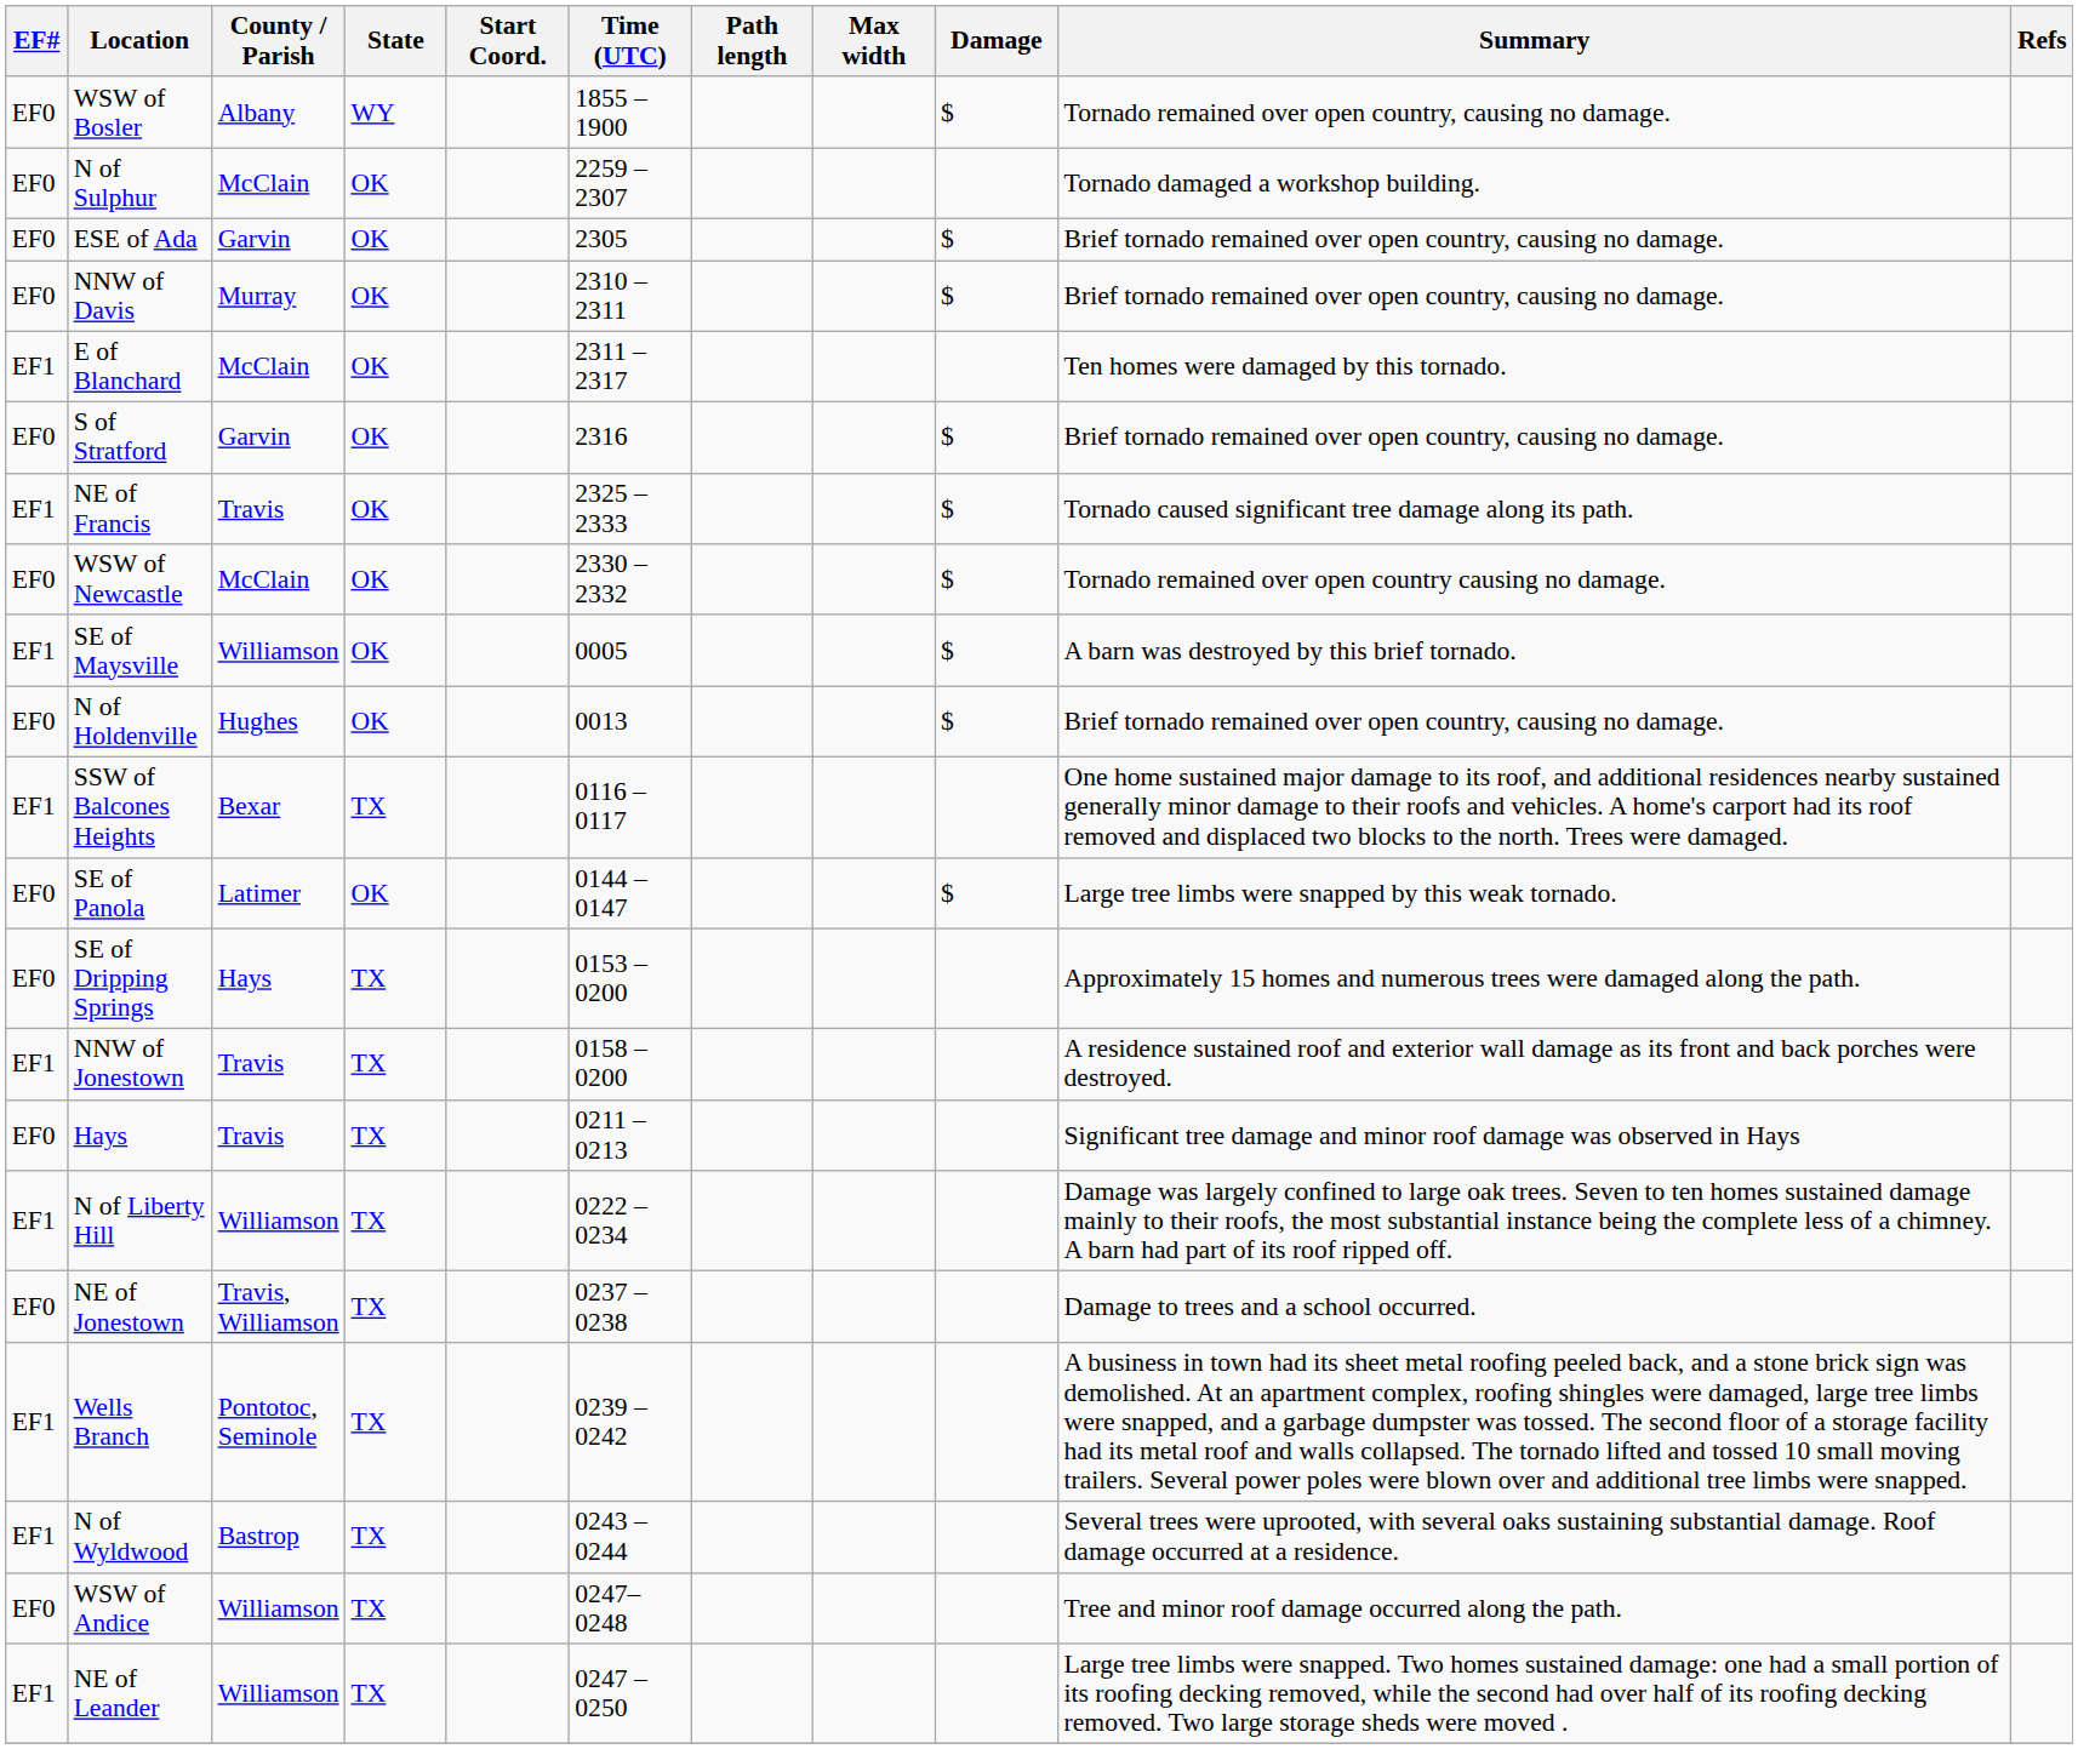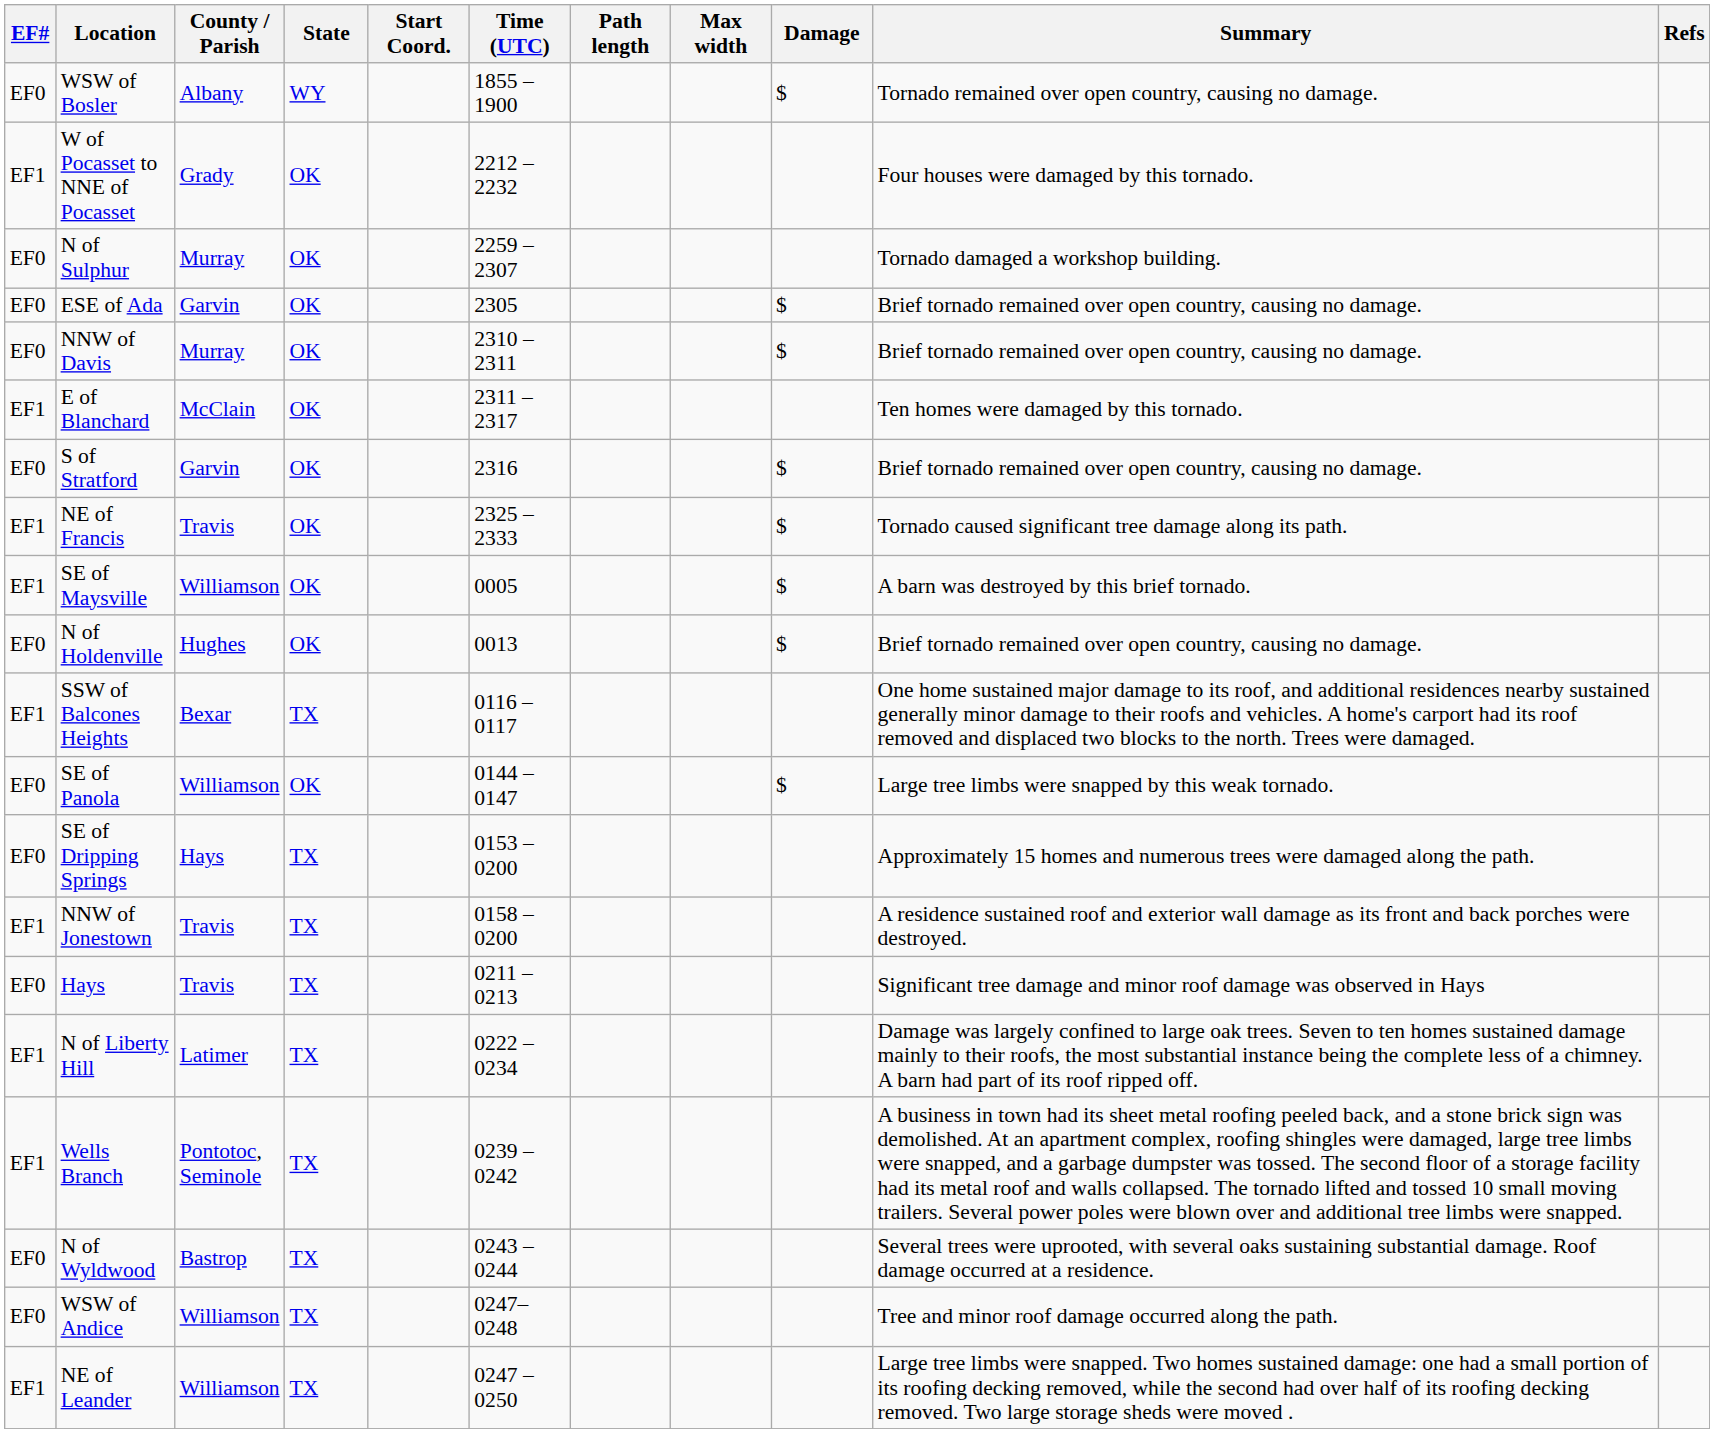+ row: EF1 | W of Pocasset to NNE of Pocasset | Grady | OK | 2212 – 2232 | Four houses were damaged by this tornado.
N of Sulphur | County / Parish: McClain -> Murray
- row: EF0 | WSW of Newcastle | McClain | OK | 2330 – 2332 | $ | Tornado remained over open country causing no damage.
SE of Panola | County / Parish: Latimer -> Williamson
N of Liberty Hill | County / Parish: Williamson -> Latimer
- row: EF0 | NE of Jonestown | Travis, Williamson | TX | 0237 – 0238 | Damage to trees and a school occurred.
N of Wyldwood | EF#: EF1 -> EF0
